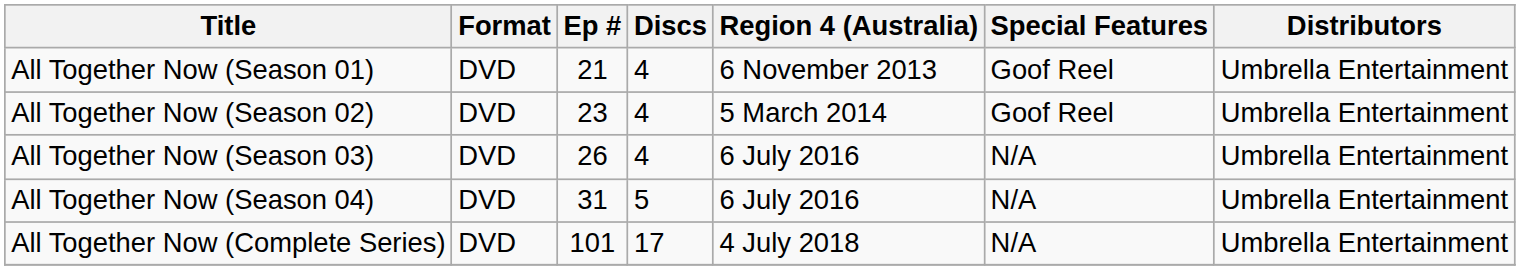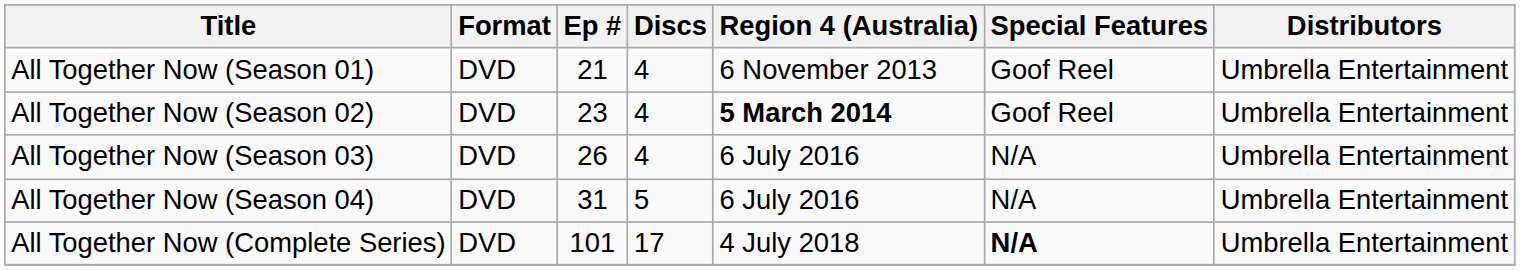row 3 | Region 4 (Australia): normal -> bold
row 6 | Special Features: normal -> bold
